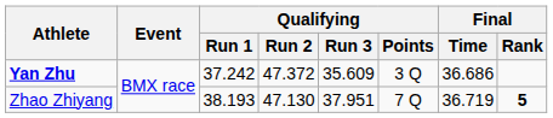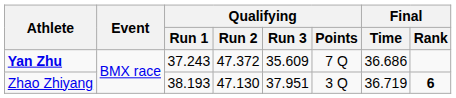Yan Zhu | Qualifying / Run 1: 37.242 -> 37.243
Yan Zhu | Qualifying / Points: 3 Q -> 7 Q
Zhao Zhiyang | Qualifying / Points: 7 Q -> 3 Q
Zhao Zhiyang | Final / Rank: 5 -> 6
